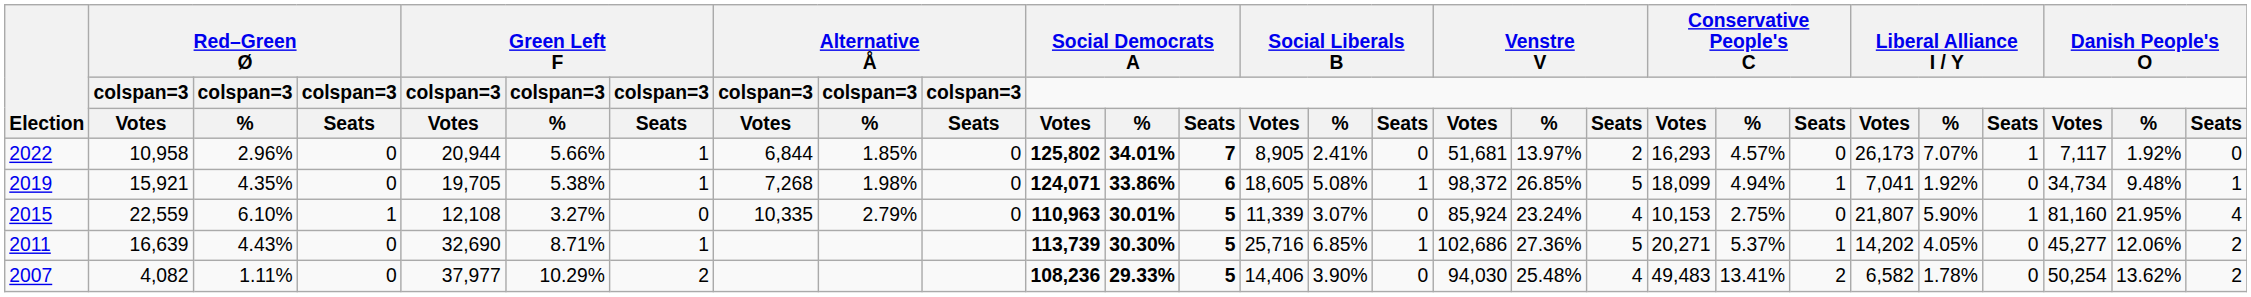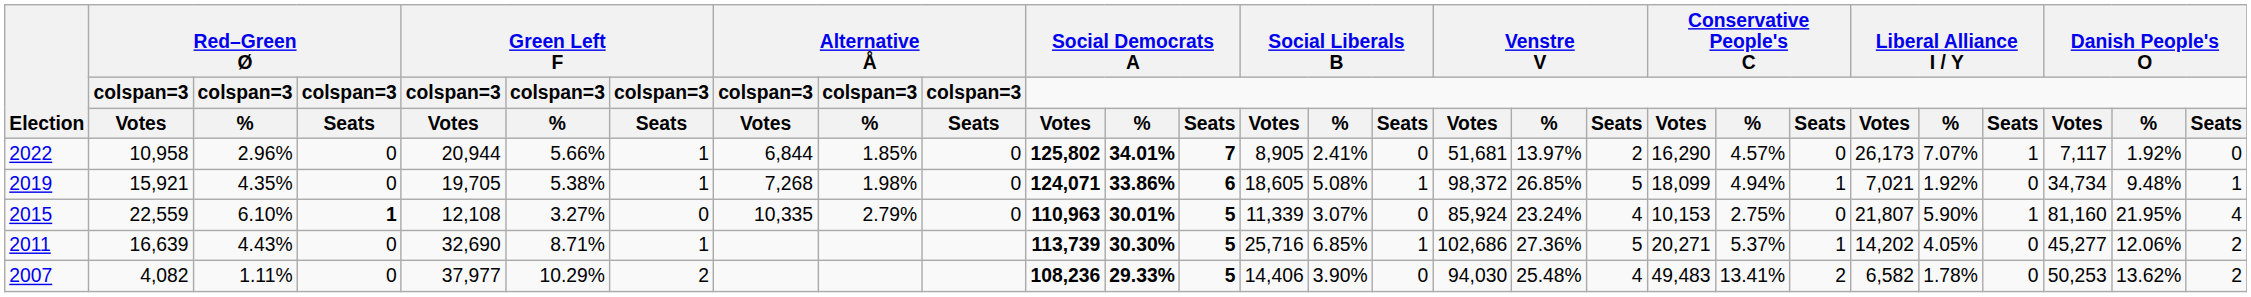2022 | Conservative People's C / Votes: 16,293 -> 16,290
2019 | Liberal Alliance I / Y / Votes: 7,041 -> 7,021
2015 | Red–Green Ø / colspan=3 / Seats: normal -> bold
2007 | Danish People's O / Votes: 50,254 -> 50,253
